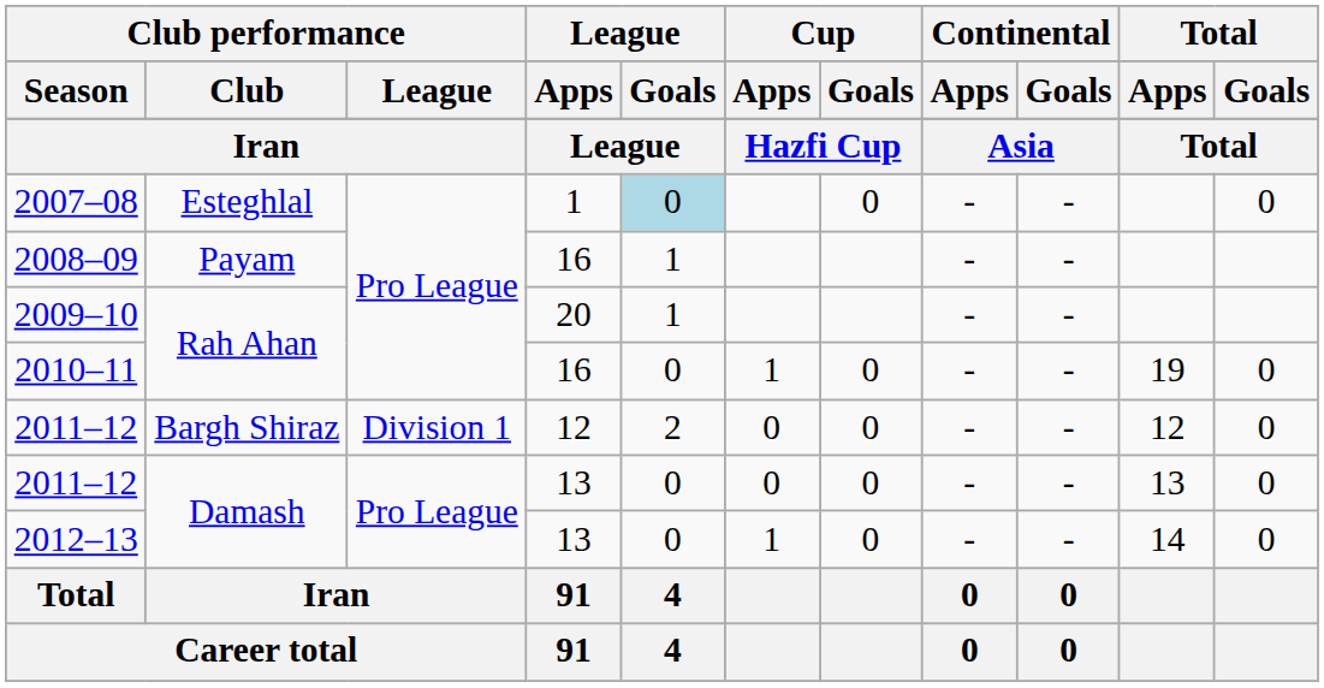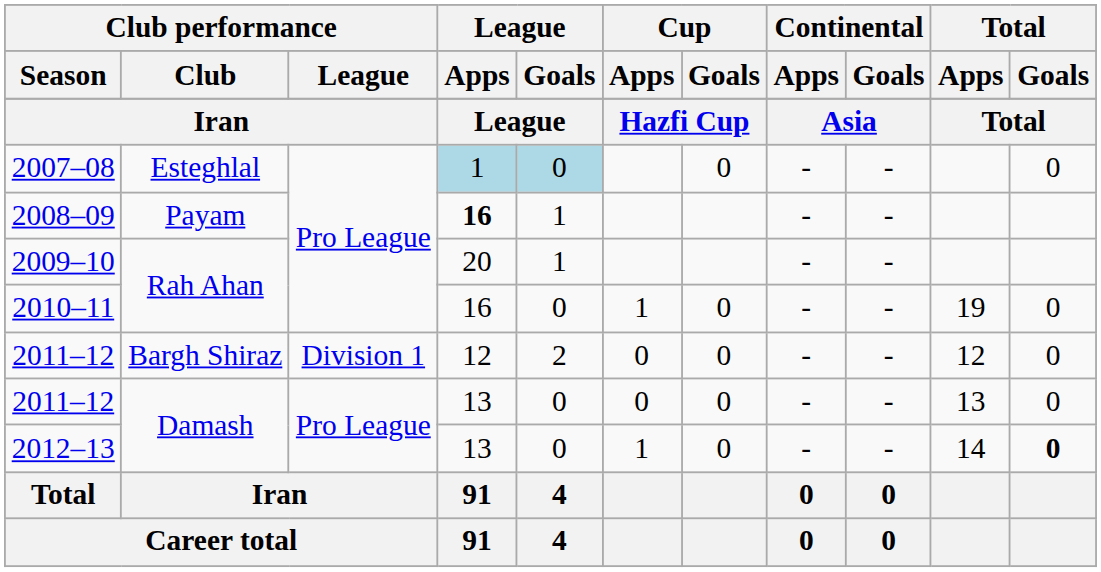2007–08 | League / Apps: no background -> lightblue background
2008–09 | League / Apps: normal -> bold
2012–13 | Total / Goals: normal -> bold
